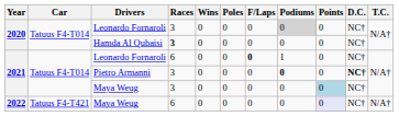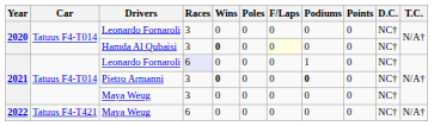2020 / Leonardo Fornaroli | Podiums: lightgrey background -> no background
Hamda Al Qubaisi | Races: bold -> normal
Hamda Al Qubaisi | Wins: normal -> bold
Hamda Al Qubaisi | F/Laps: no background -> lightyellow background
2021 / Leonardo Fornaroli | Races: no background -> lavender background
2021 / Leonardo Fornaroli | F/Laps: bold -> normal
Pietro Armanni | Wins: normal -> bold
Pietro Armanni | D.C.: bold -> normal
2021 / Maya Weug | Points: lightblue background -> no background
2022 / Maya Weug | Points: lavender background -> no background
